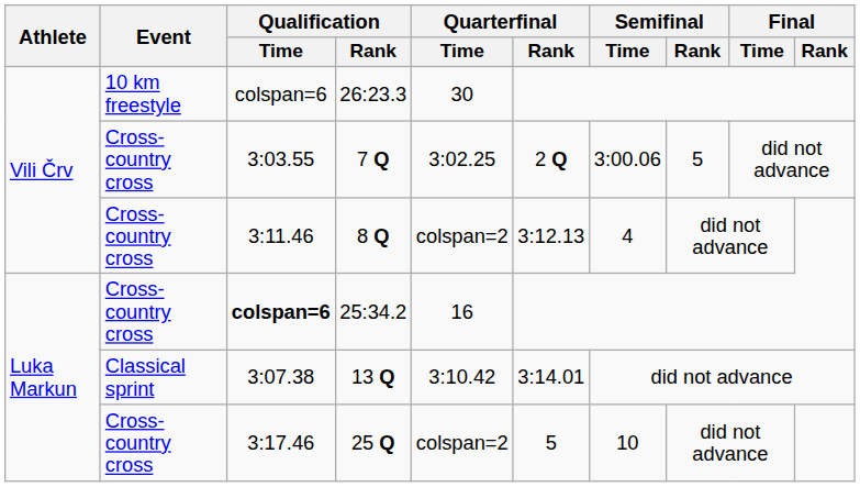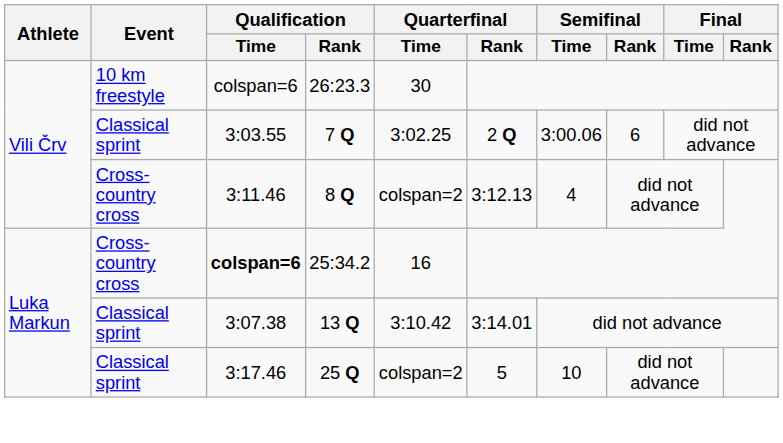7 Q | Event: Cross-country cross -> Classical sprint
7 Q | Semifinal / Rank: 5 -> 6
25 Q | Event: Cross-country cross -> Classical sprint
